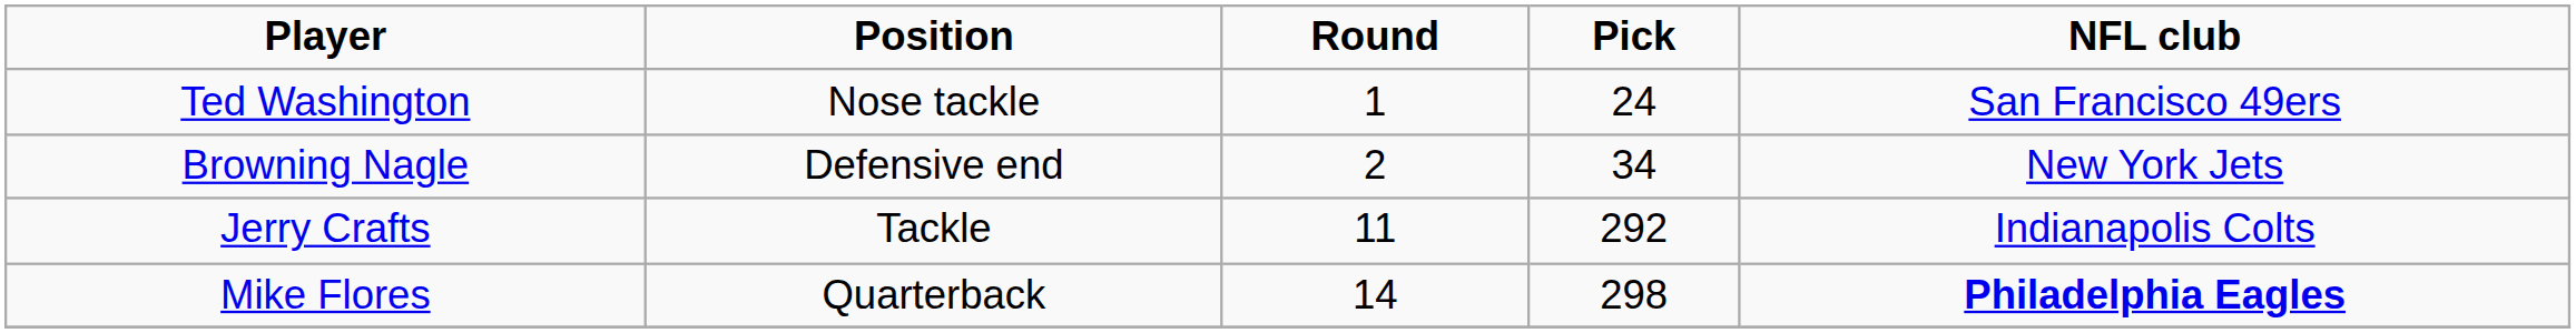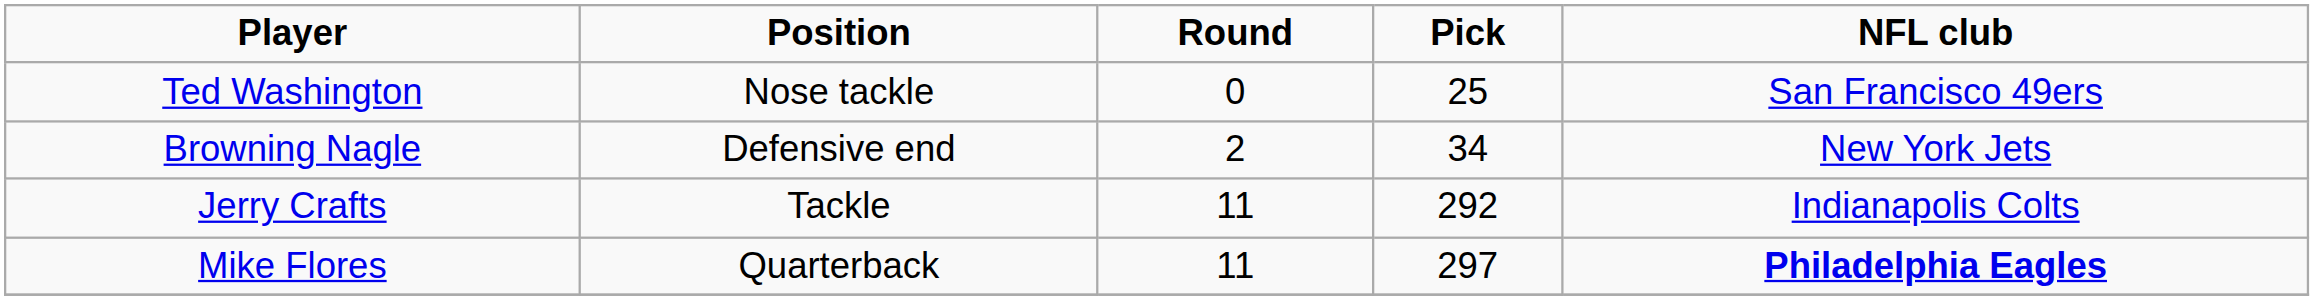Ted Washington | Round: 1 -> 0
Ted Washington | Pick: 24 -> 25
Mike Flores | Round: 14 -> 11
Mike Flores | Pick: 298 -> 297
